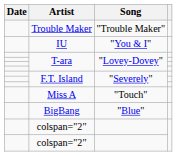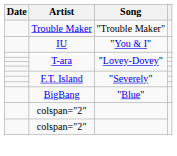- row: Miss A | "Touch"
